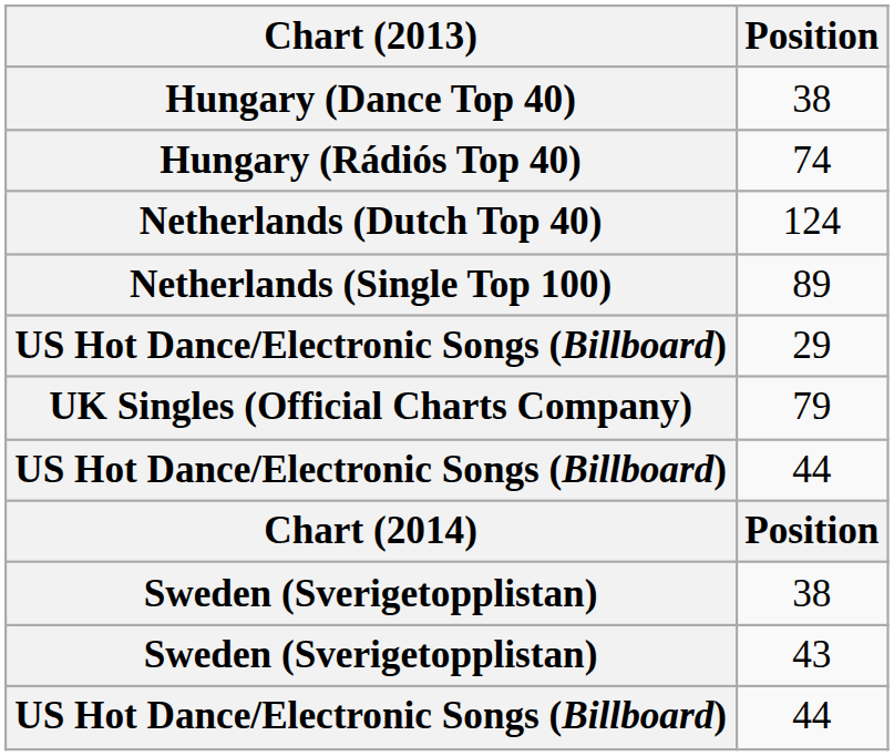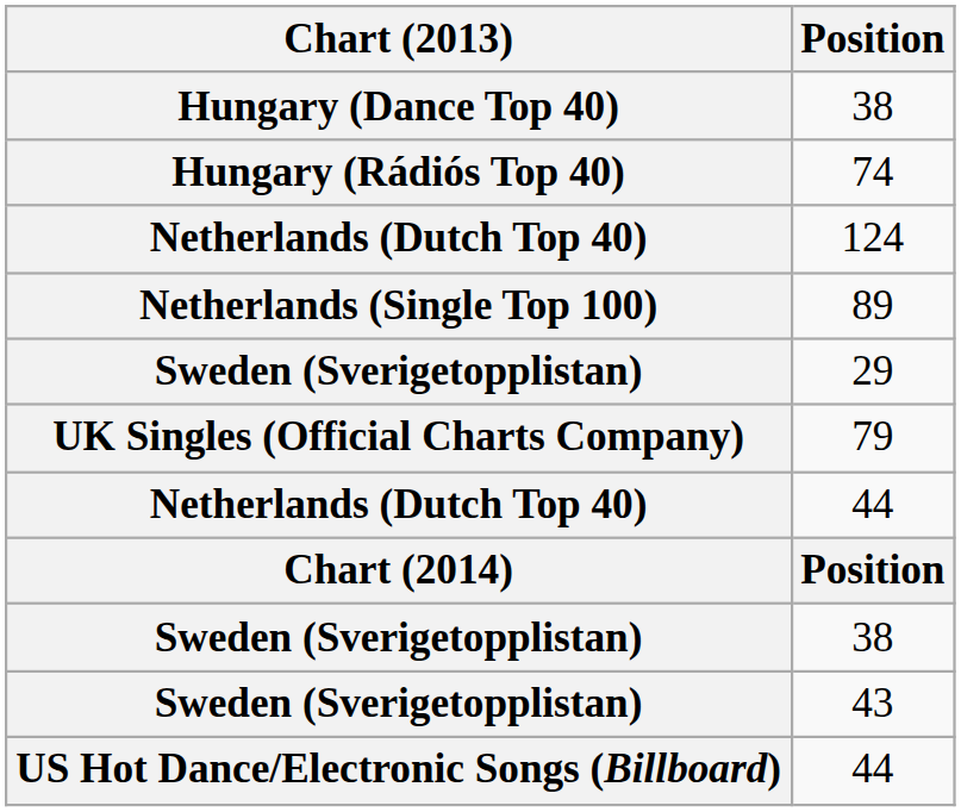row 6 | Chart (2013): US Hot Dance/Electronic Songs (Billboard) -> Sweden (Sverigetopplistan)
row 8 | Chart (2013): US Hot Dance/Electronic Songs (Billboard) -> Netherlands (Dutch Top 40)
